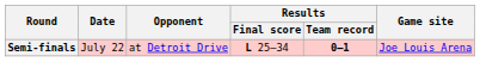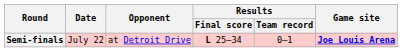Semi-finals | Results / Team record: bold -> normal
Semi-finals | Game site: normal -> bold
